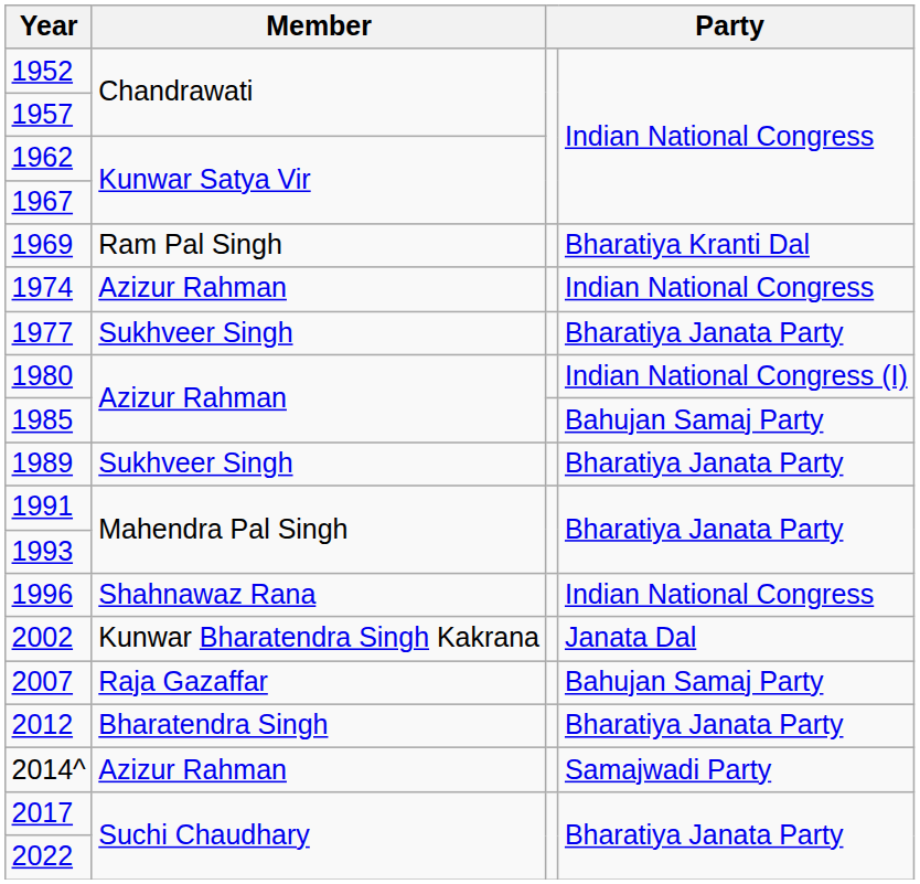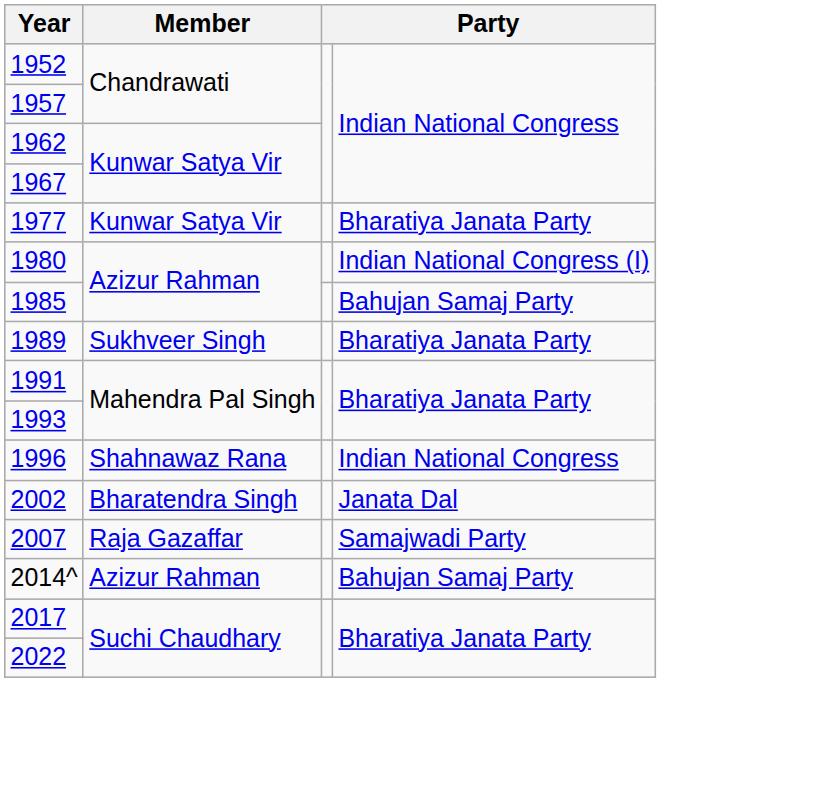- row: 1969 | Ram Pal Singh | Bharatiya Kranti Dal
- row: 1974 | Azizur Rahman | Indian National Congress
1977 | Member: Sukhveer Singh -> Kunwar Satya Vir
2002 | Member: Kunwar Bharatendra Singh Kakrana -> Bharatendra Singh
2007 | column 4: Bahujan Samaj Party -> Samajwadi Party
- row: 2012 | Bharatendra Singh | Bharatiya Janata Party
2014^ | column 4: Samajwadi Party -> Bahujan Samaj Party
